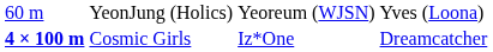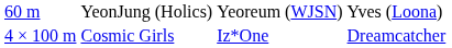Cosmic Girls | column 1: bold -> normal
